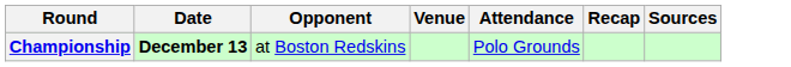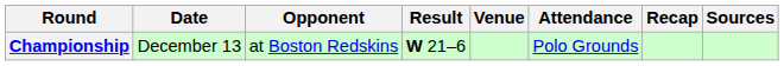+ column: Result | W 21–6
Championship | Date: bold -> normal
